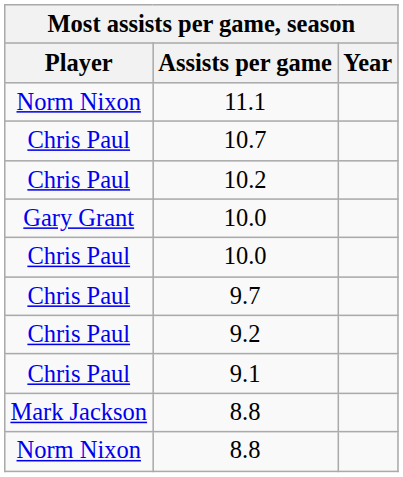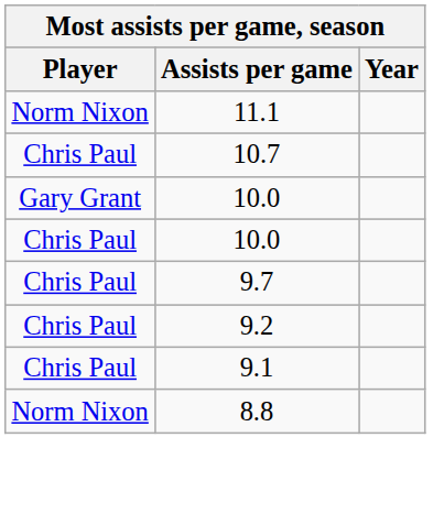- row: Chris Paul | 10.2
- row: Mark Jackson | 8.8
